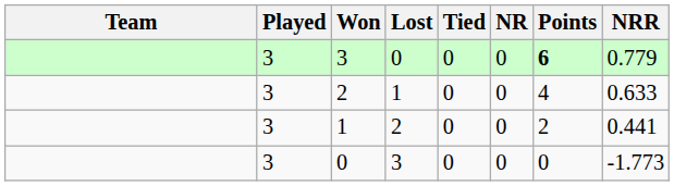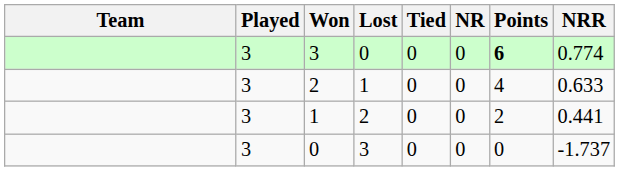row 2 | NRR: 0.779 -> 0.774
row 5 | NRR: -1.773 -> -1.737
